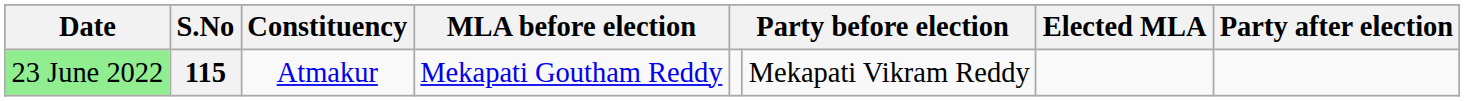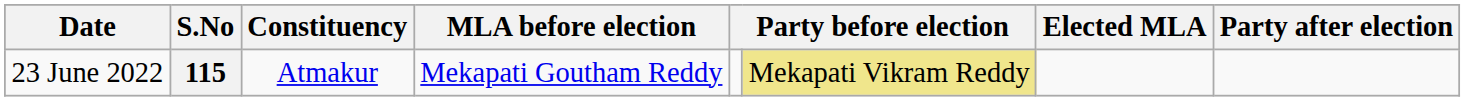115 | Date: lightgreen background -> no background
115 | column 6: no background -> khaki background
